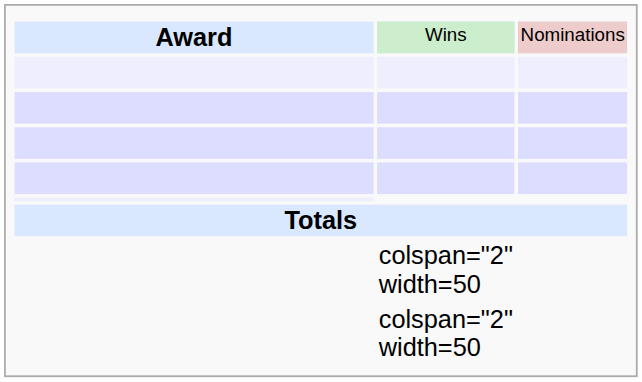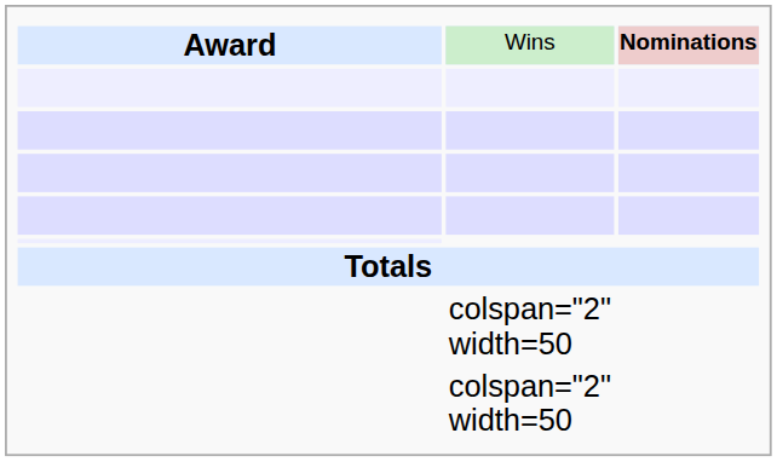Wins | column 3: normal -> bold
